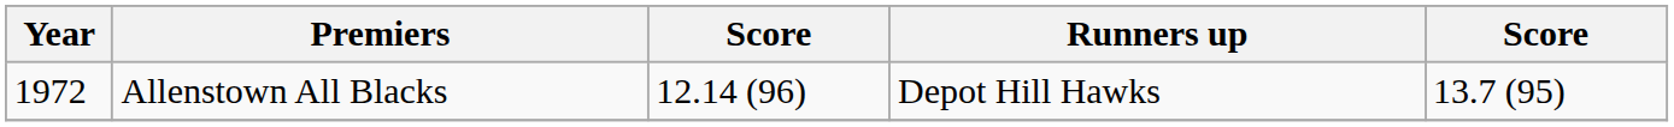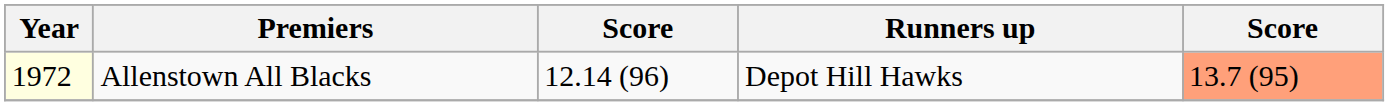row 2 | Year: no background -> lightyellow background
row 2 | column 5: no background -> lightsalmon background
